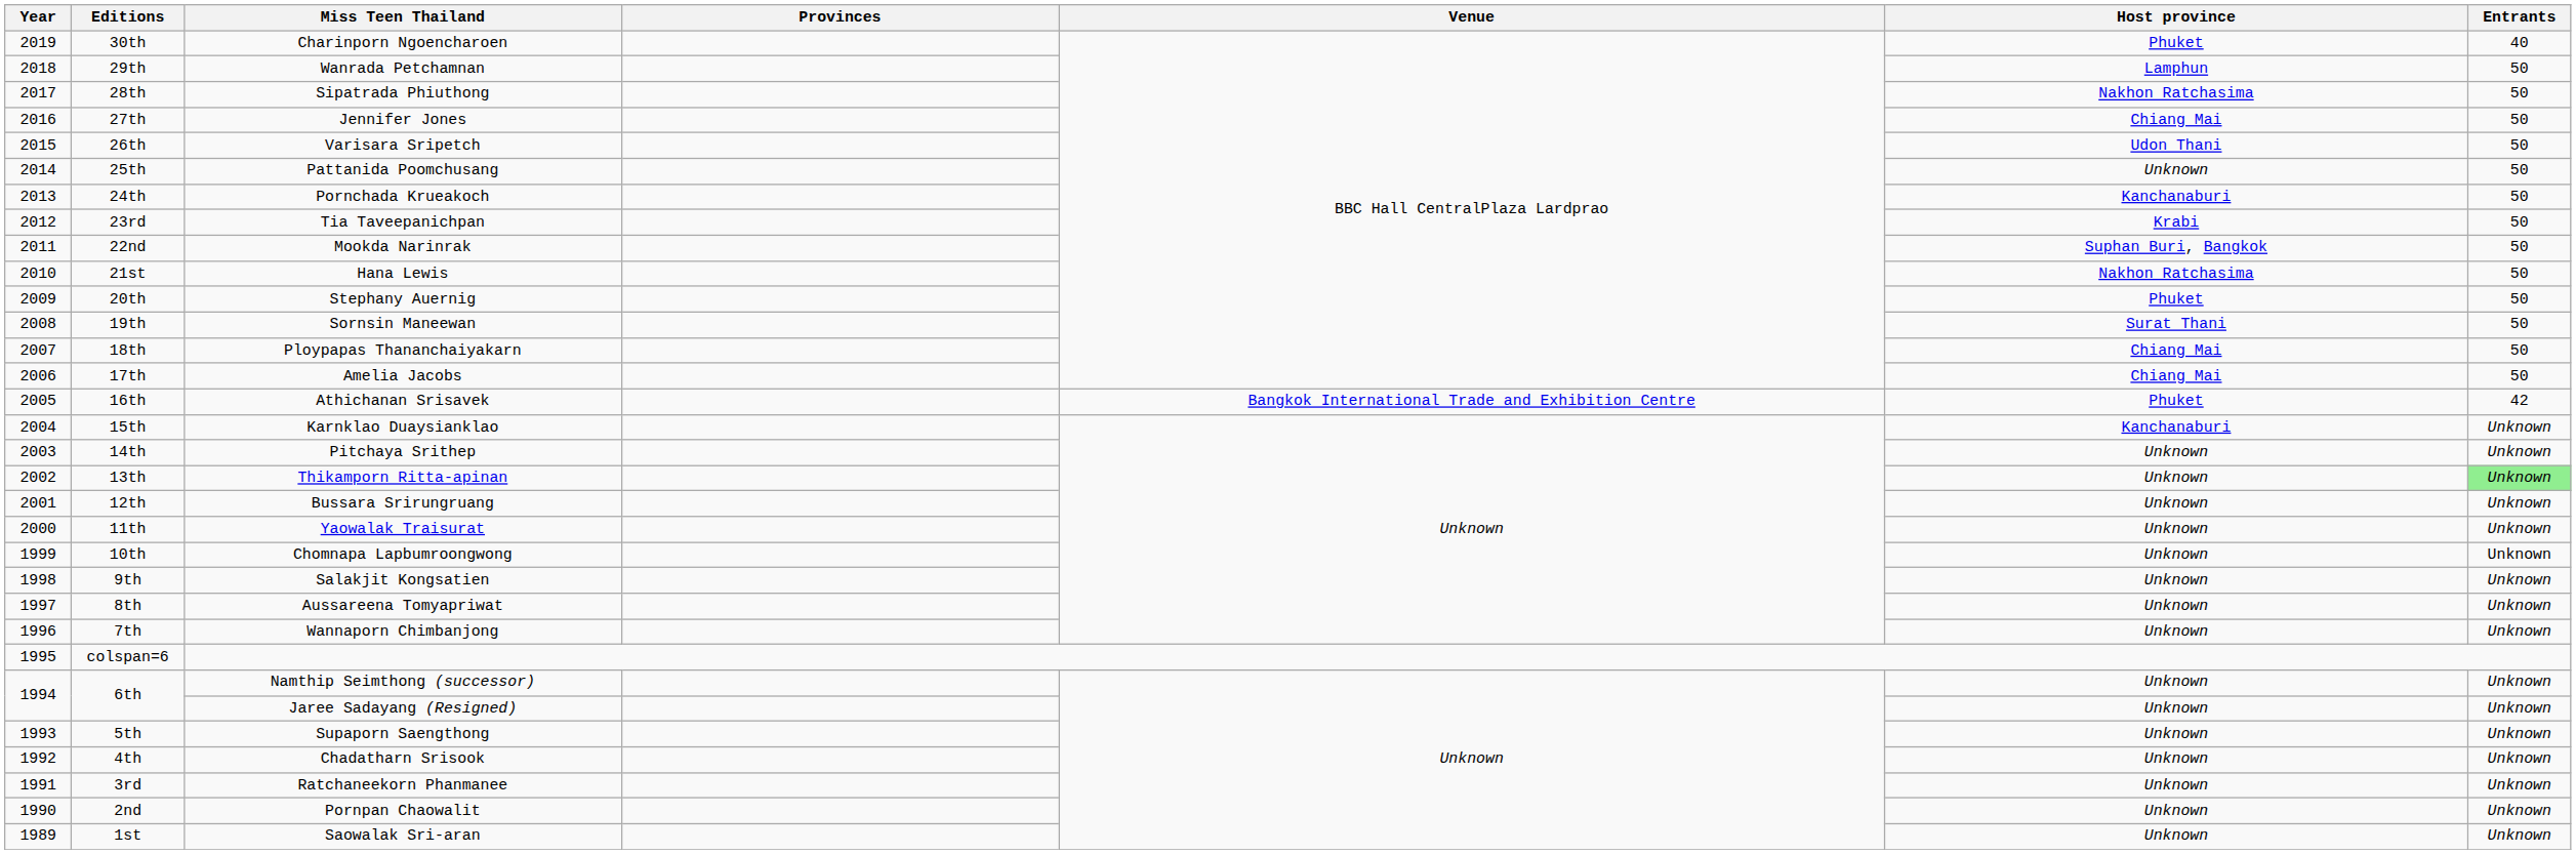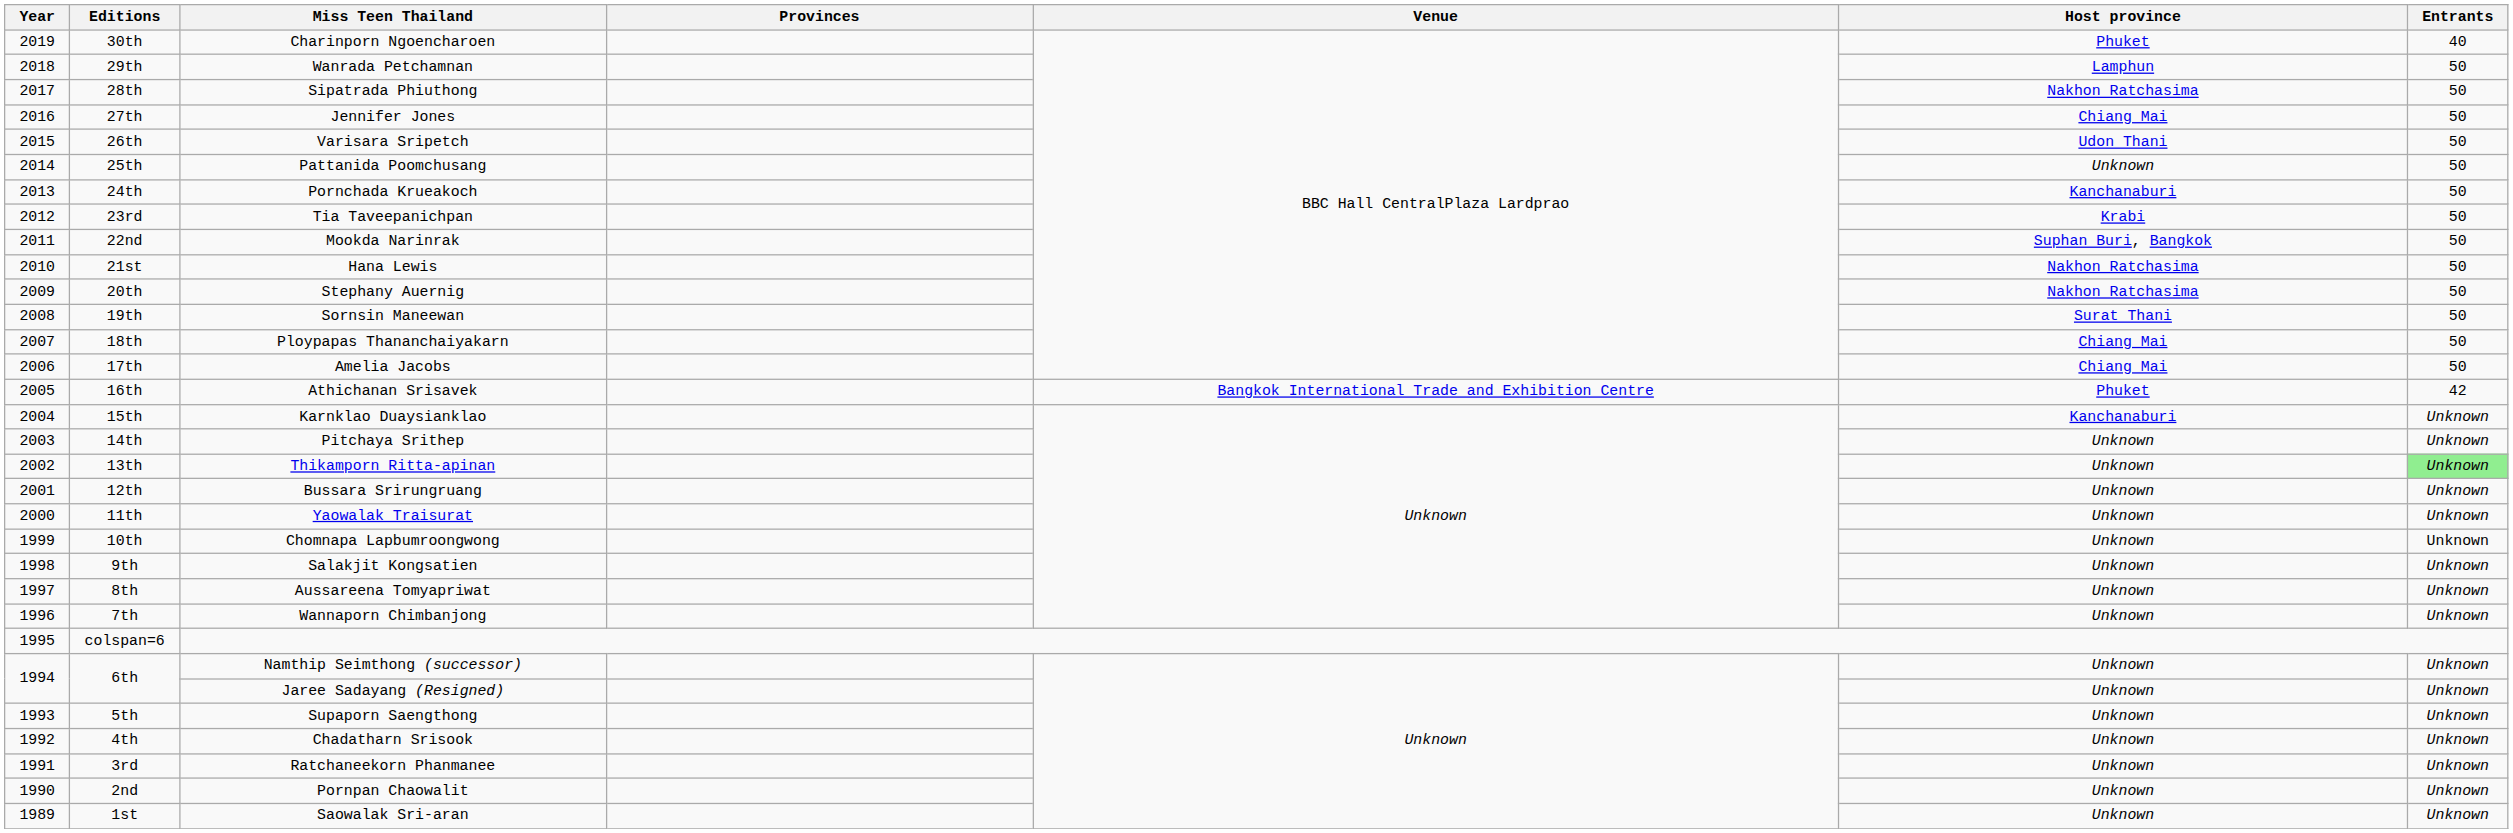Stephany Auernig | Host province: Phuket -> Nakhon Ratchasima
